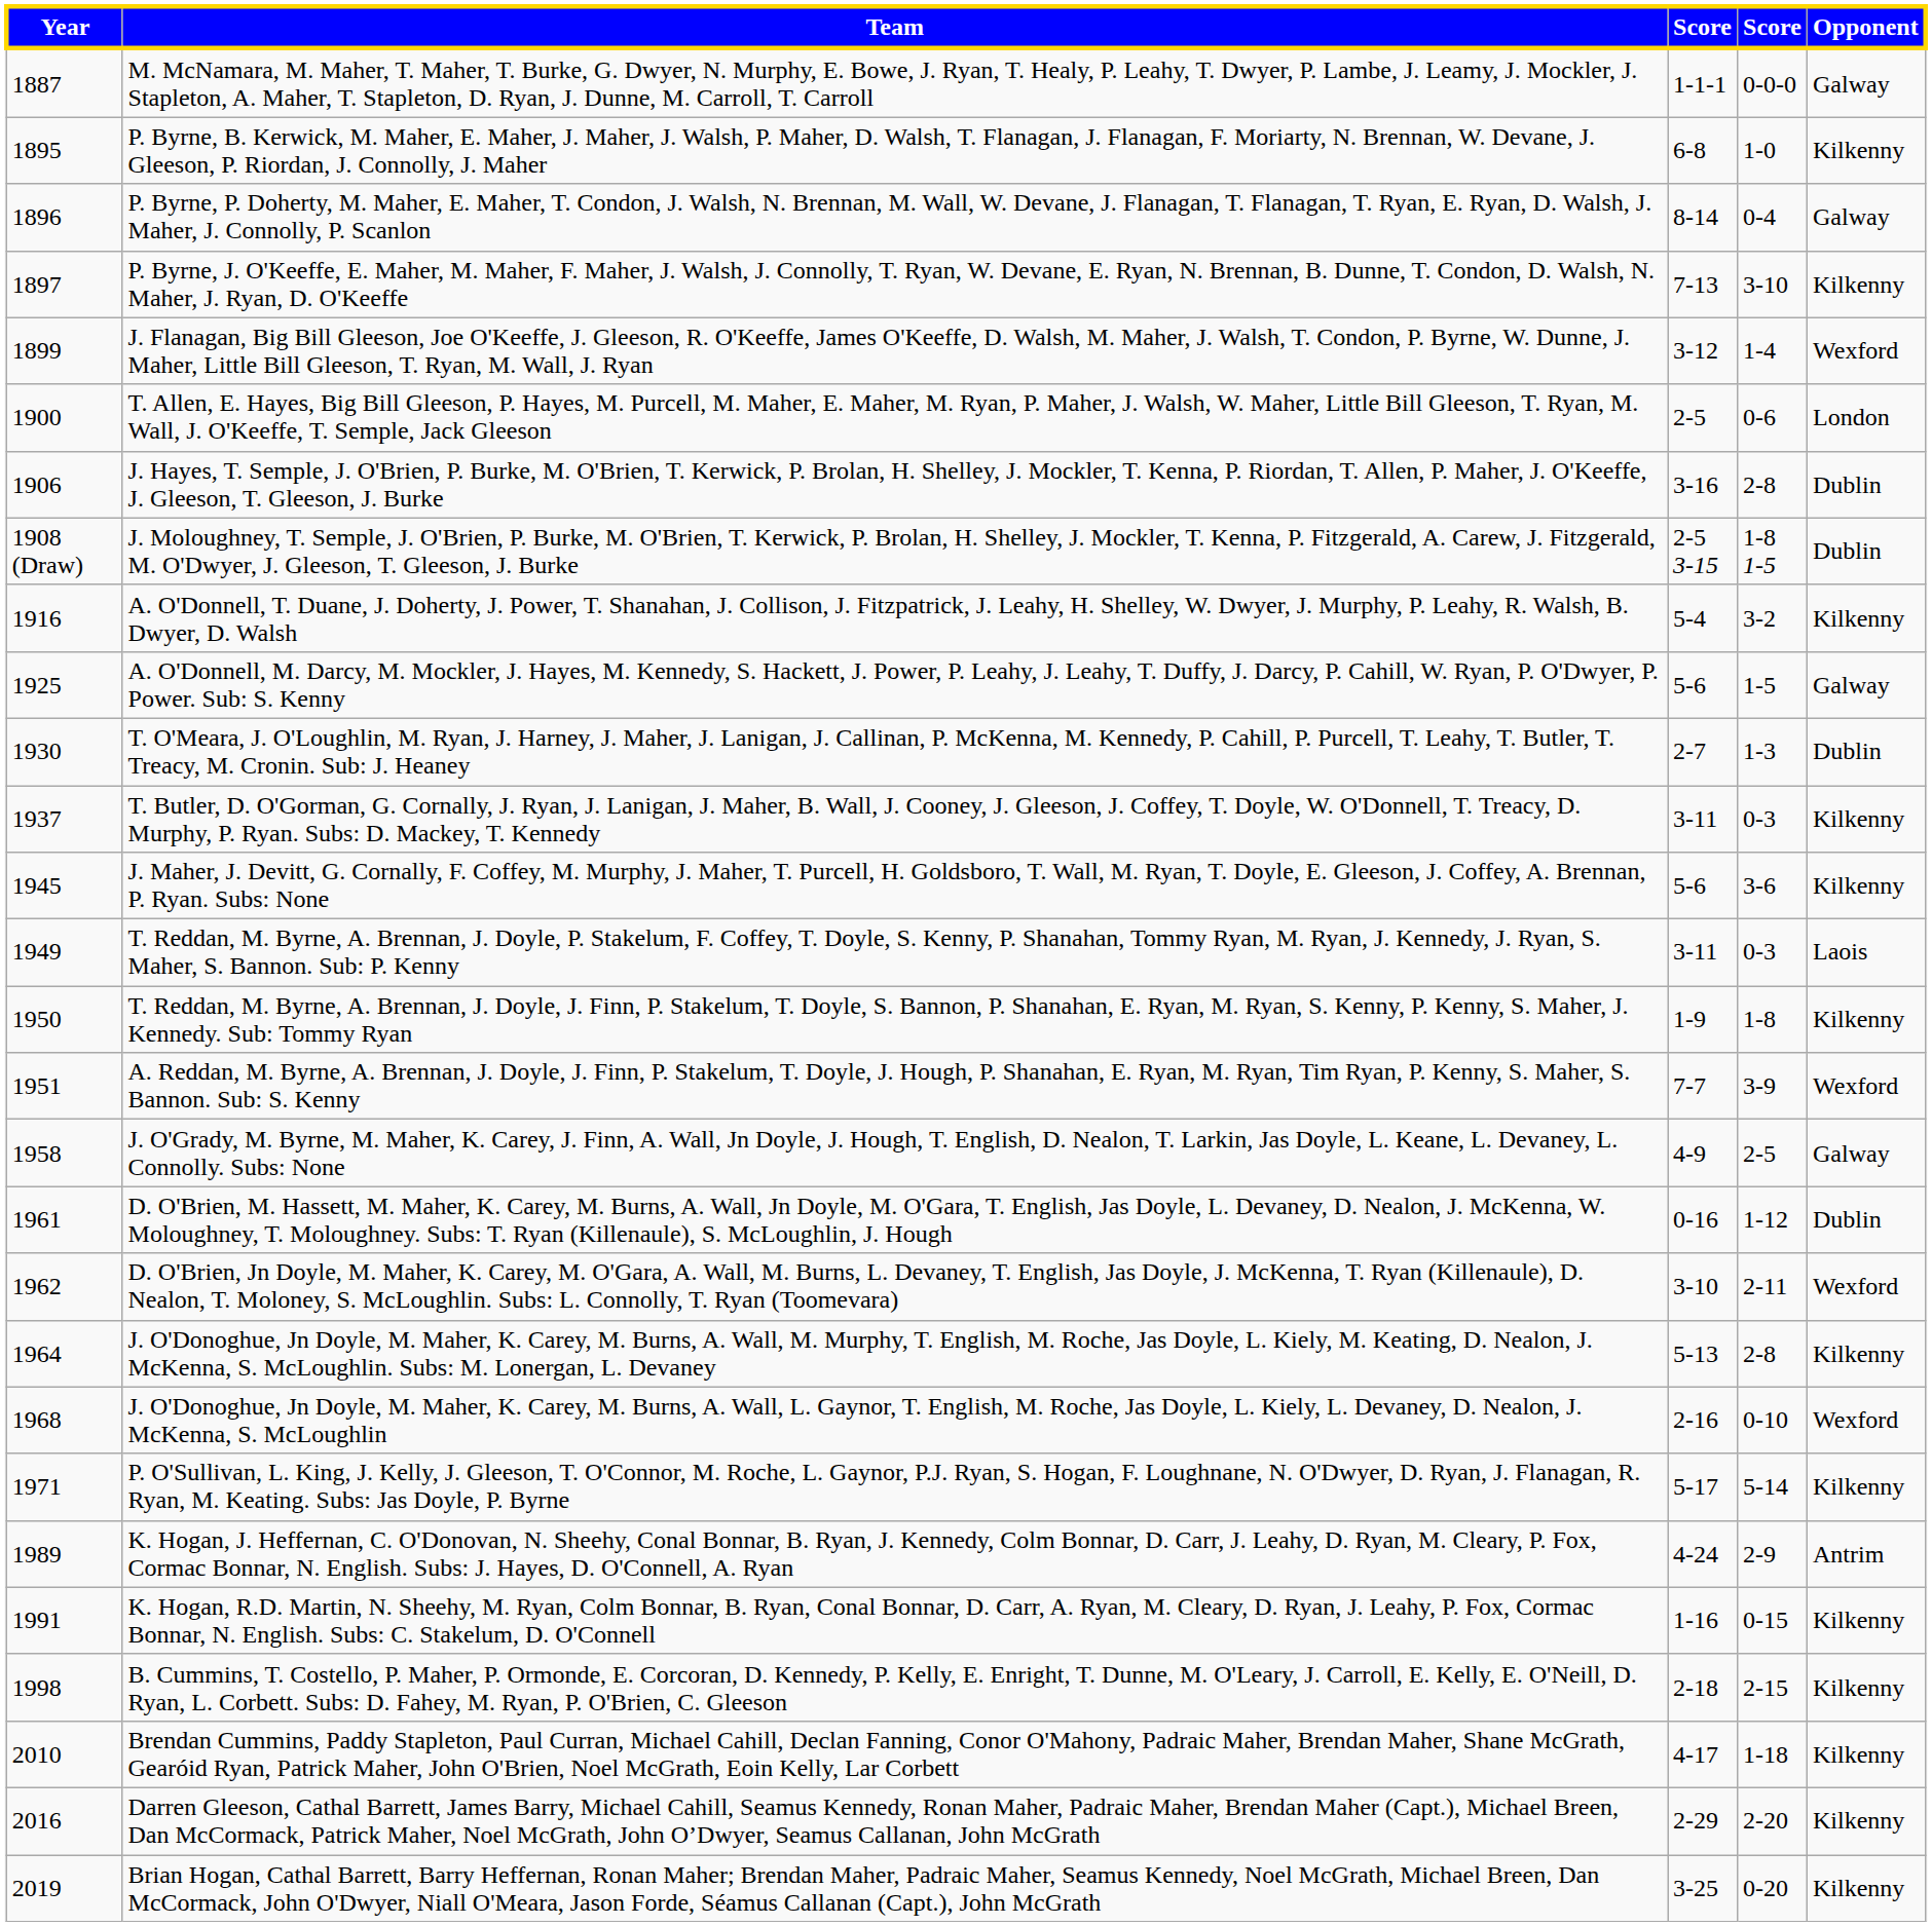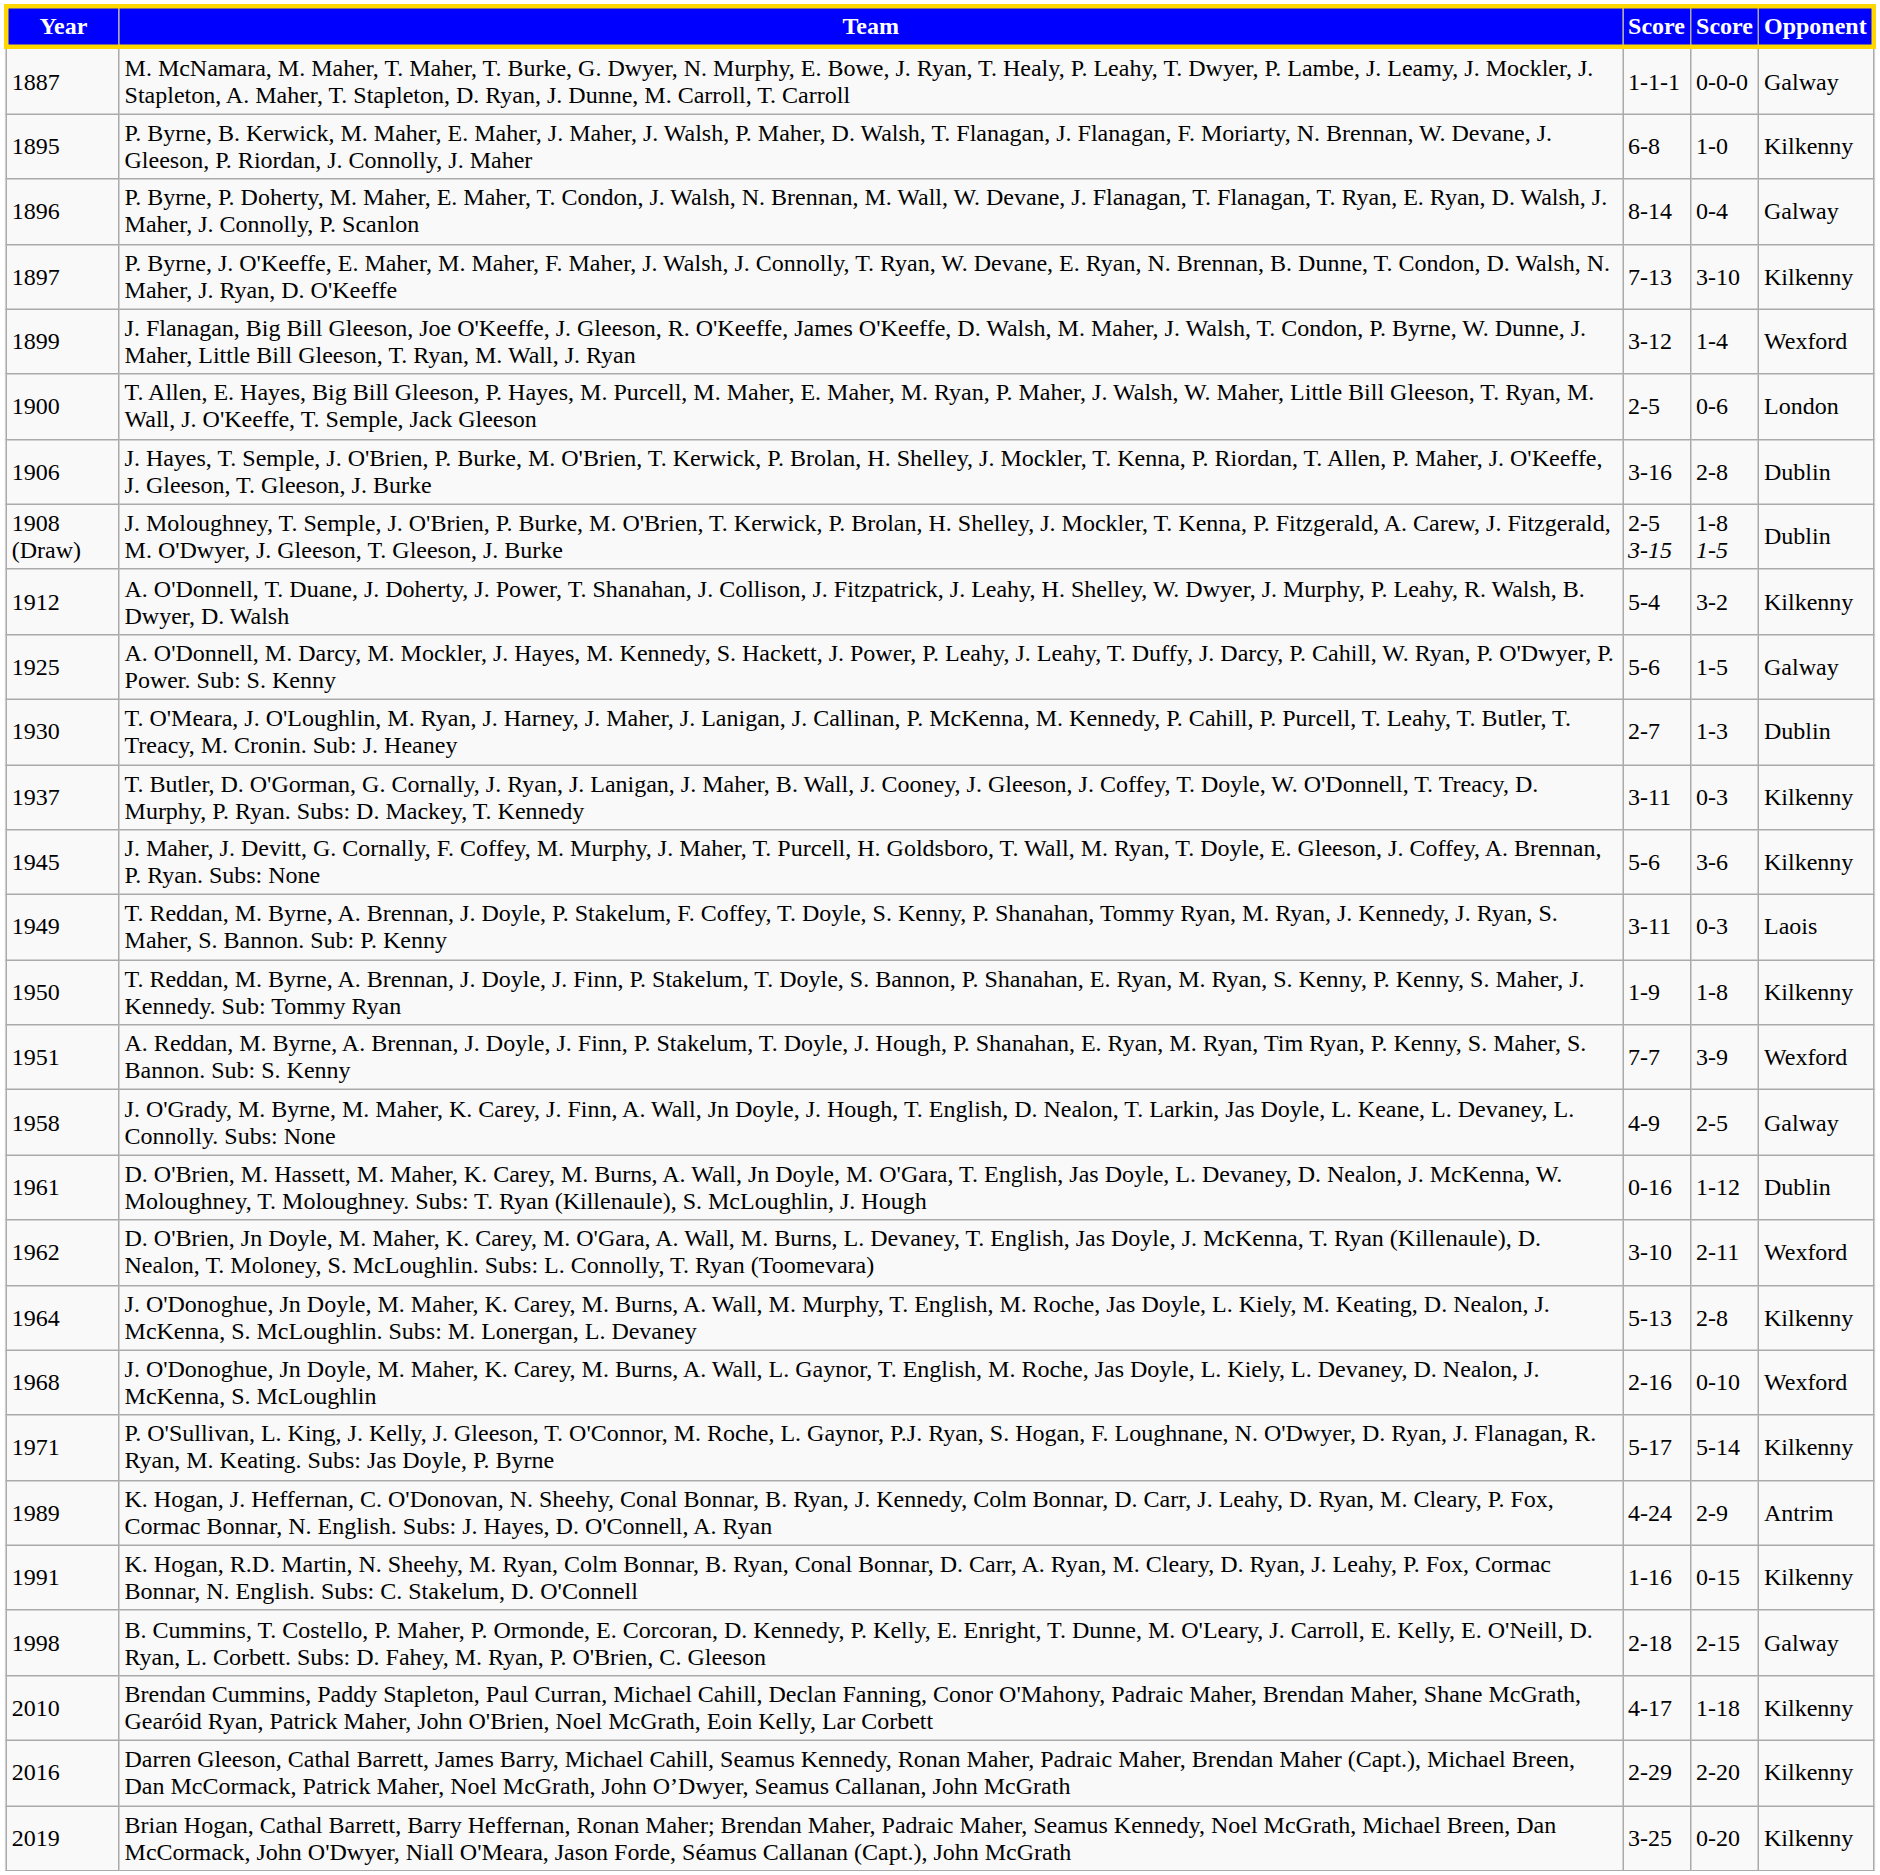row 10 | Year: 1916 -> 1912
row 26 | Opponent: Kilkenny -> Galway
